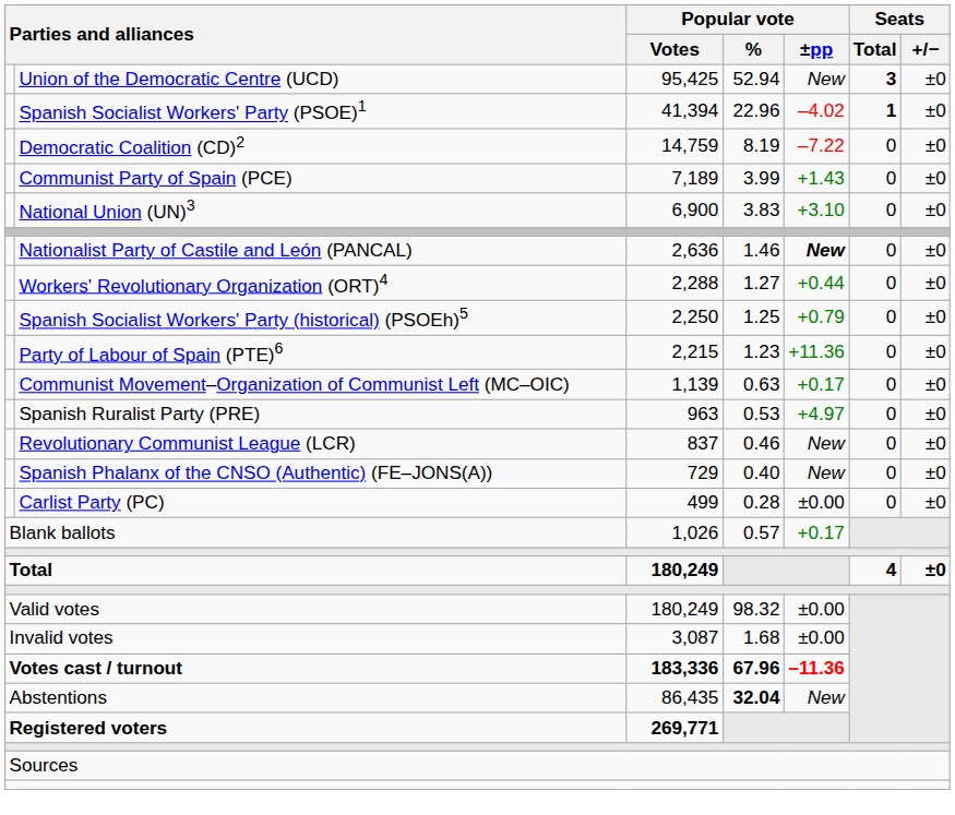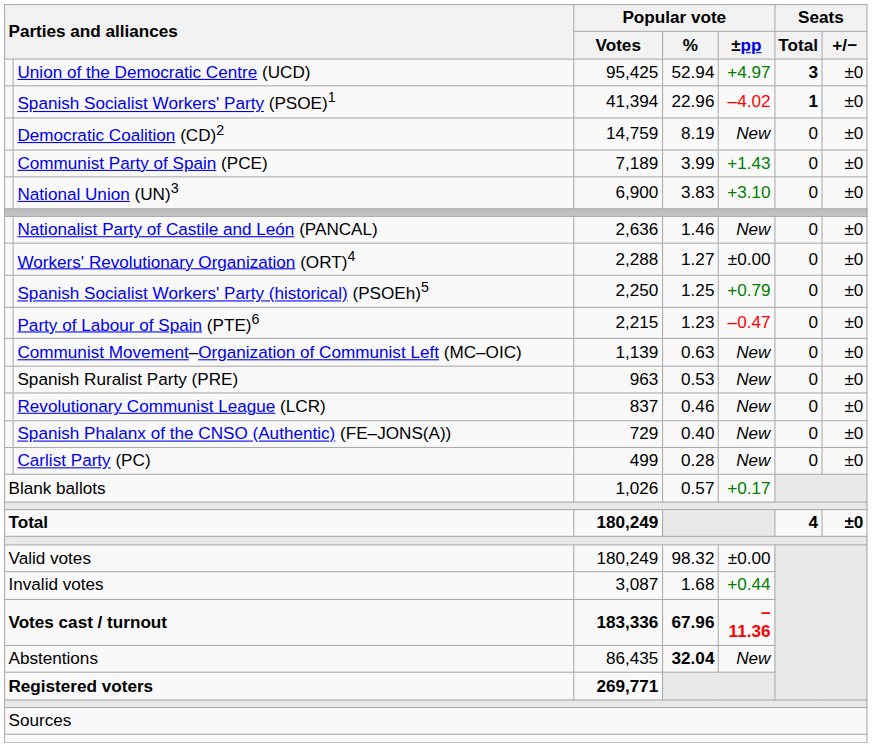Union of the Democratic Centre (UCD) | Popular vote / ±pp: New -> +4.97
Democratic Coalition (CD)2 | Popular vote / ±pp: –7.22 -> New
Nationalist Party of Castile and León (PANCAL) | Popular vote / ±pp: bold -> normal
Workers' Revolutionary Organization (ORT)4 | Popular vote / ±pp: +0.44 -> ±0.00
Party of Labour of Spain (PTE)6 | Popular vote / ±pp: +11.36 -> –0.47
Communist Movement–Organization of Communist Left (MC–OIC) | Popular vote / ±pp: +0.17 -> New
Spanish Ruralist Party (PRE) | Popular vote / ±pp: +4.97 -> New
Carlist Party (PC) | Popular vote / ±pp: ±0.00 -> New
Invalid votes | Popular vote / ±pp: ±0.00 -> +0.44
